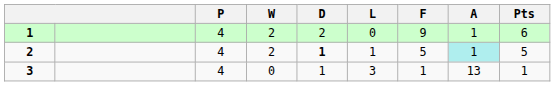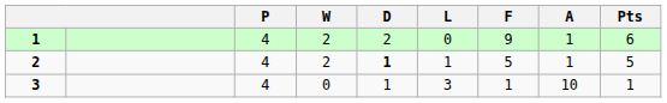row 3 | A: paleturquoise background -> no background
row 4 | A: 13 -> 10
